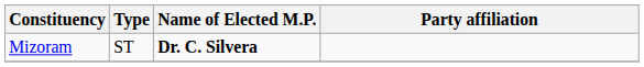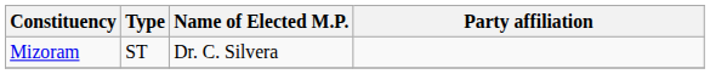Mizoram | Name of Elected M.P.: bold -> normal
